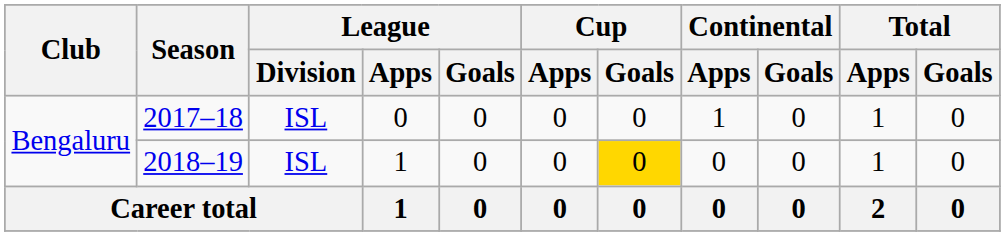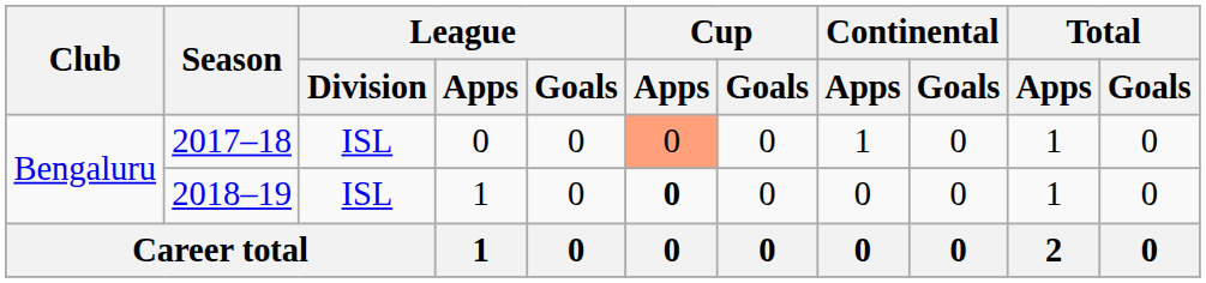2017–18 | Cup / Apps: no background -> lightsalmon background
2018–19 | Cup / Apps: normal -> bold
2018–19 | Cup / Goals: gold background -> no background
